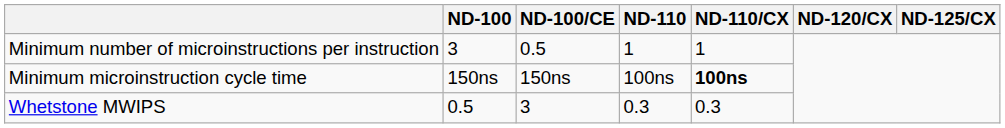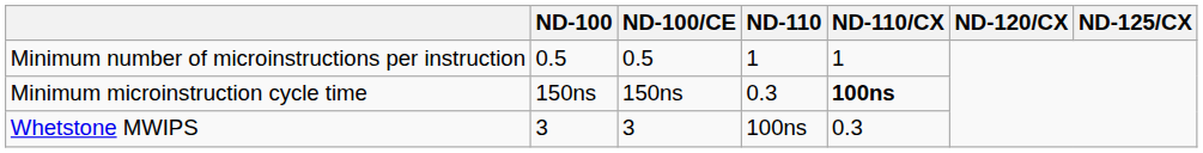Minimum number of microinstructions per instruction | ND-100: 3 -> 0.5
Minimum microinstruction cycle time | ND-110: 100ns -> 0.3
Whetstone MWIPS | ND-100: 0.5 -> 3
Whetstone MWIPS | ND-110: 0.3 -> 100ns
